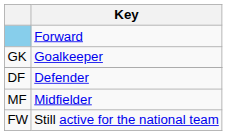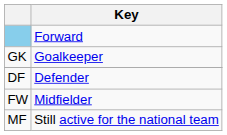row 5 | column 1: MF -> FW
row 6 | column 1: FW -> MF
